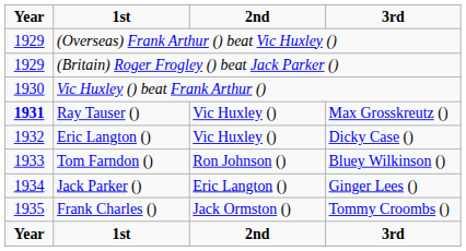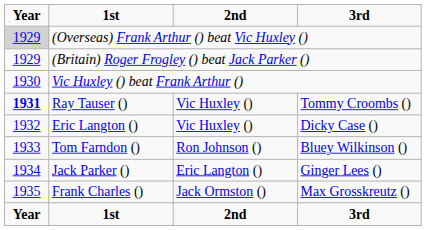(Overseas) Frank Arthur () beat Vic Huxley () | Year: no background -> lightgrey background
Ray Tauser () | 3rd: Max Grosskreutz () -> Tommy Croombs ()
Frank Charles () | 3rd: Tommy Croombs () -> Max Grosskreutz ()
